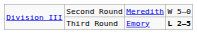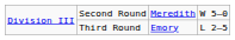Division III / Third Round | column 4: bold -> normal
